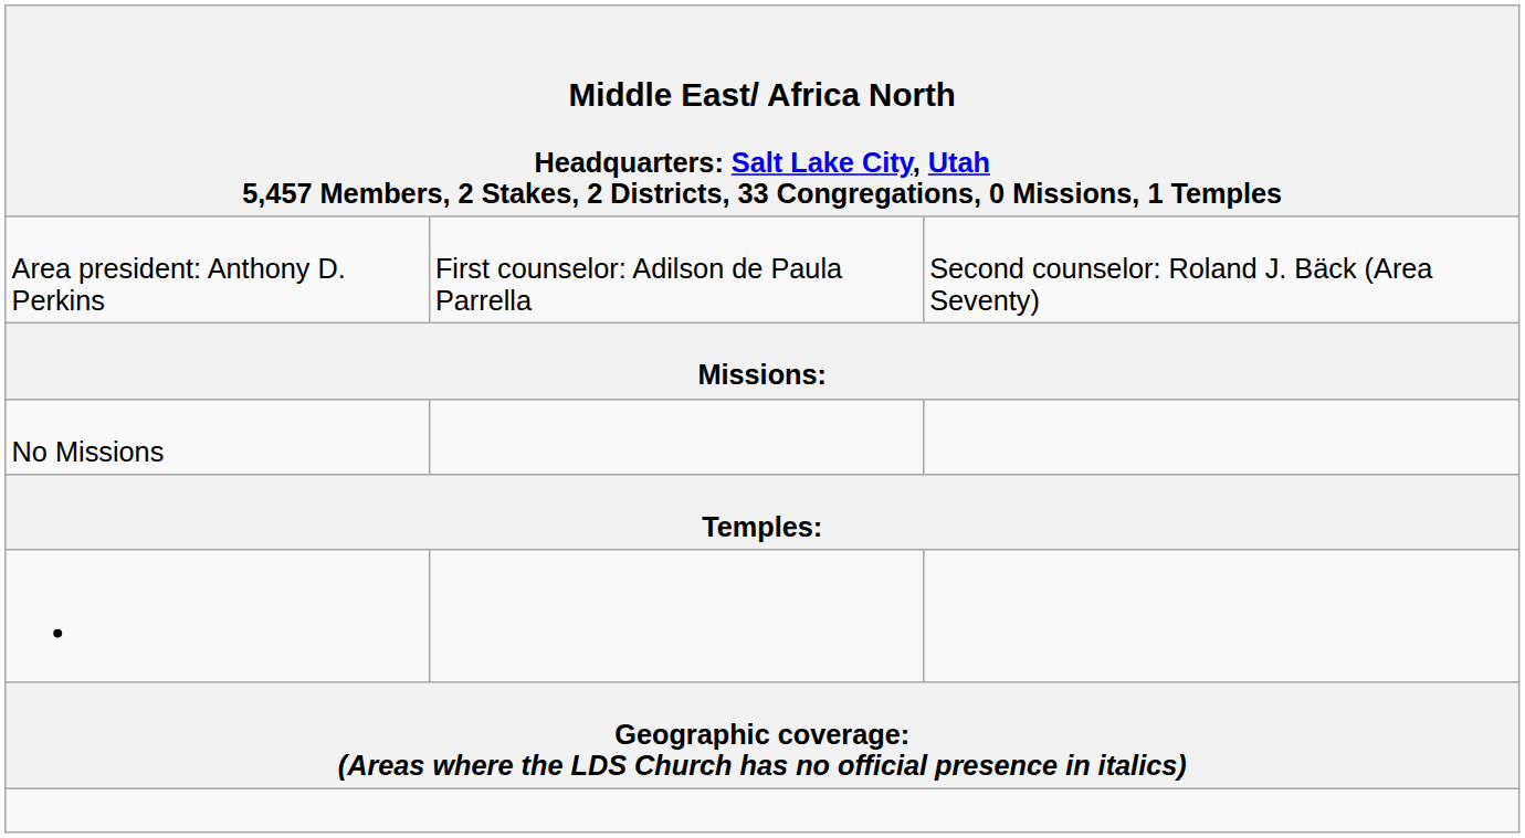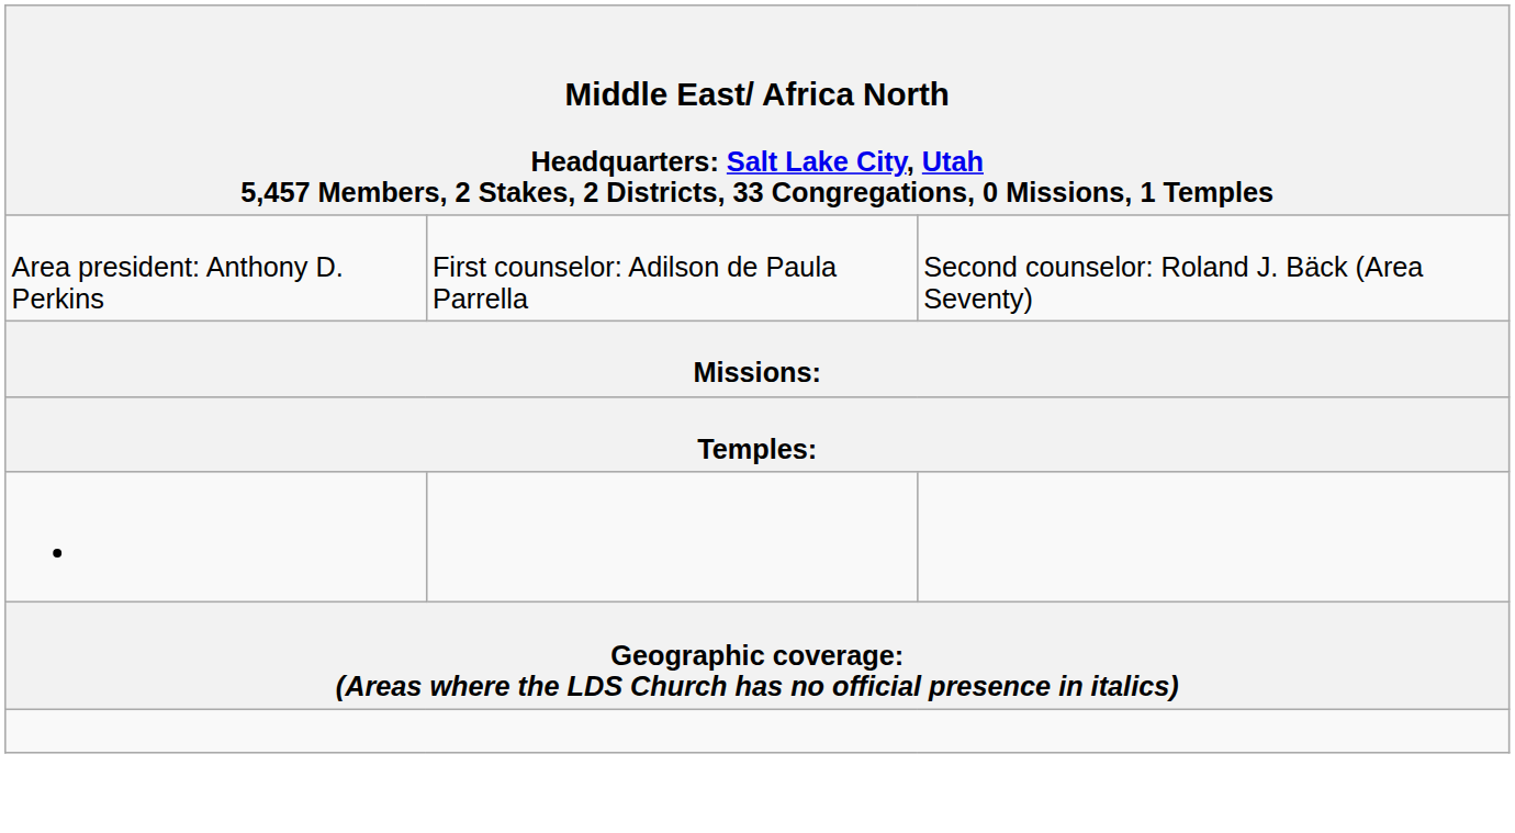- row: No Missions
